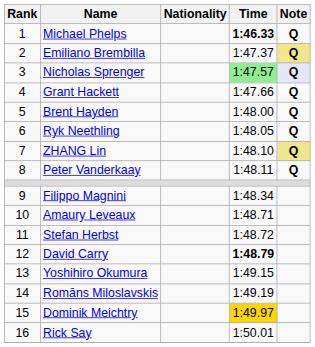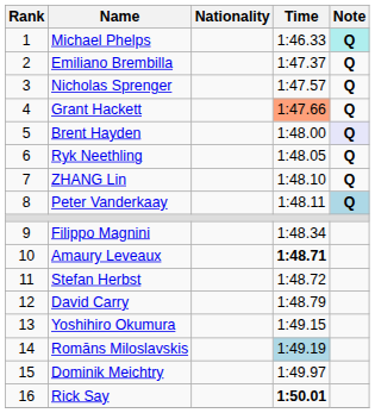Michael Phelps | Time: bold -> normal
Michael Phelps | Note: no background -> paleturquoise background
Emiliano Brembilla | Note: khaki background -> no background
Nicholas Sprenger | Time: lightgreen background -> no background
Nicholas Sprenger | Note: lavender background -> no background
Grant Hackett | Time: no background -> lightsalmon background
Brent Hayden | Note: no background -> lavender background
ZHANG Lin | Note: khaki background -> no background
Peter Vanderkaay | Note: no background -> lightblue background
Amaury Leveaux | Time: normal -> bold
David Carry | Time: bold -> normal
Romāns Miloslavskis | Time: no background -> lightblue background
Dominik Meichtry | Time: gold background -> no background
Rick Say | Time: normal -> bold
